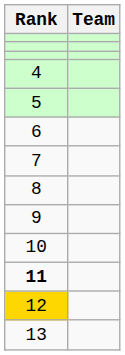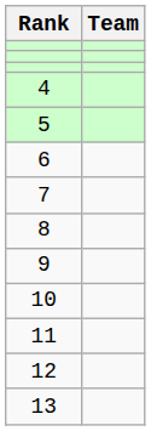row 12 | Rank: bold -> normal
row 13 | Rank: gold background -> no background
